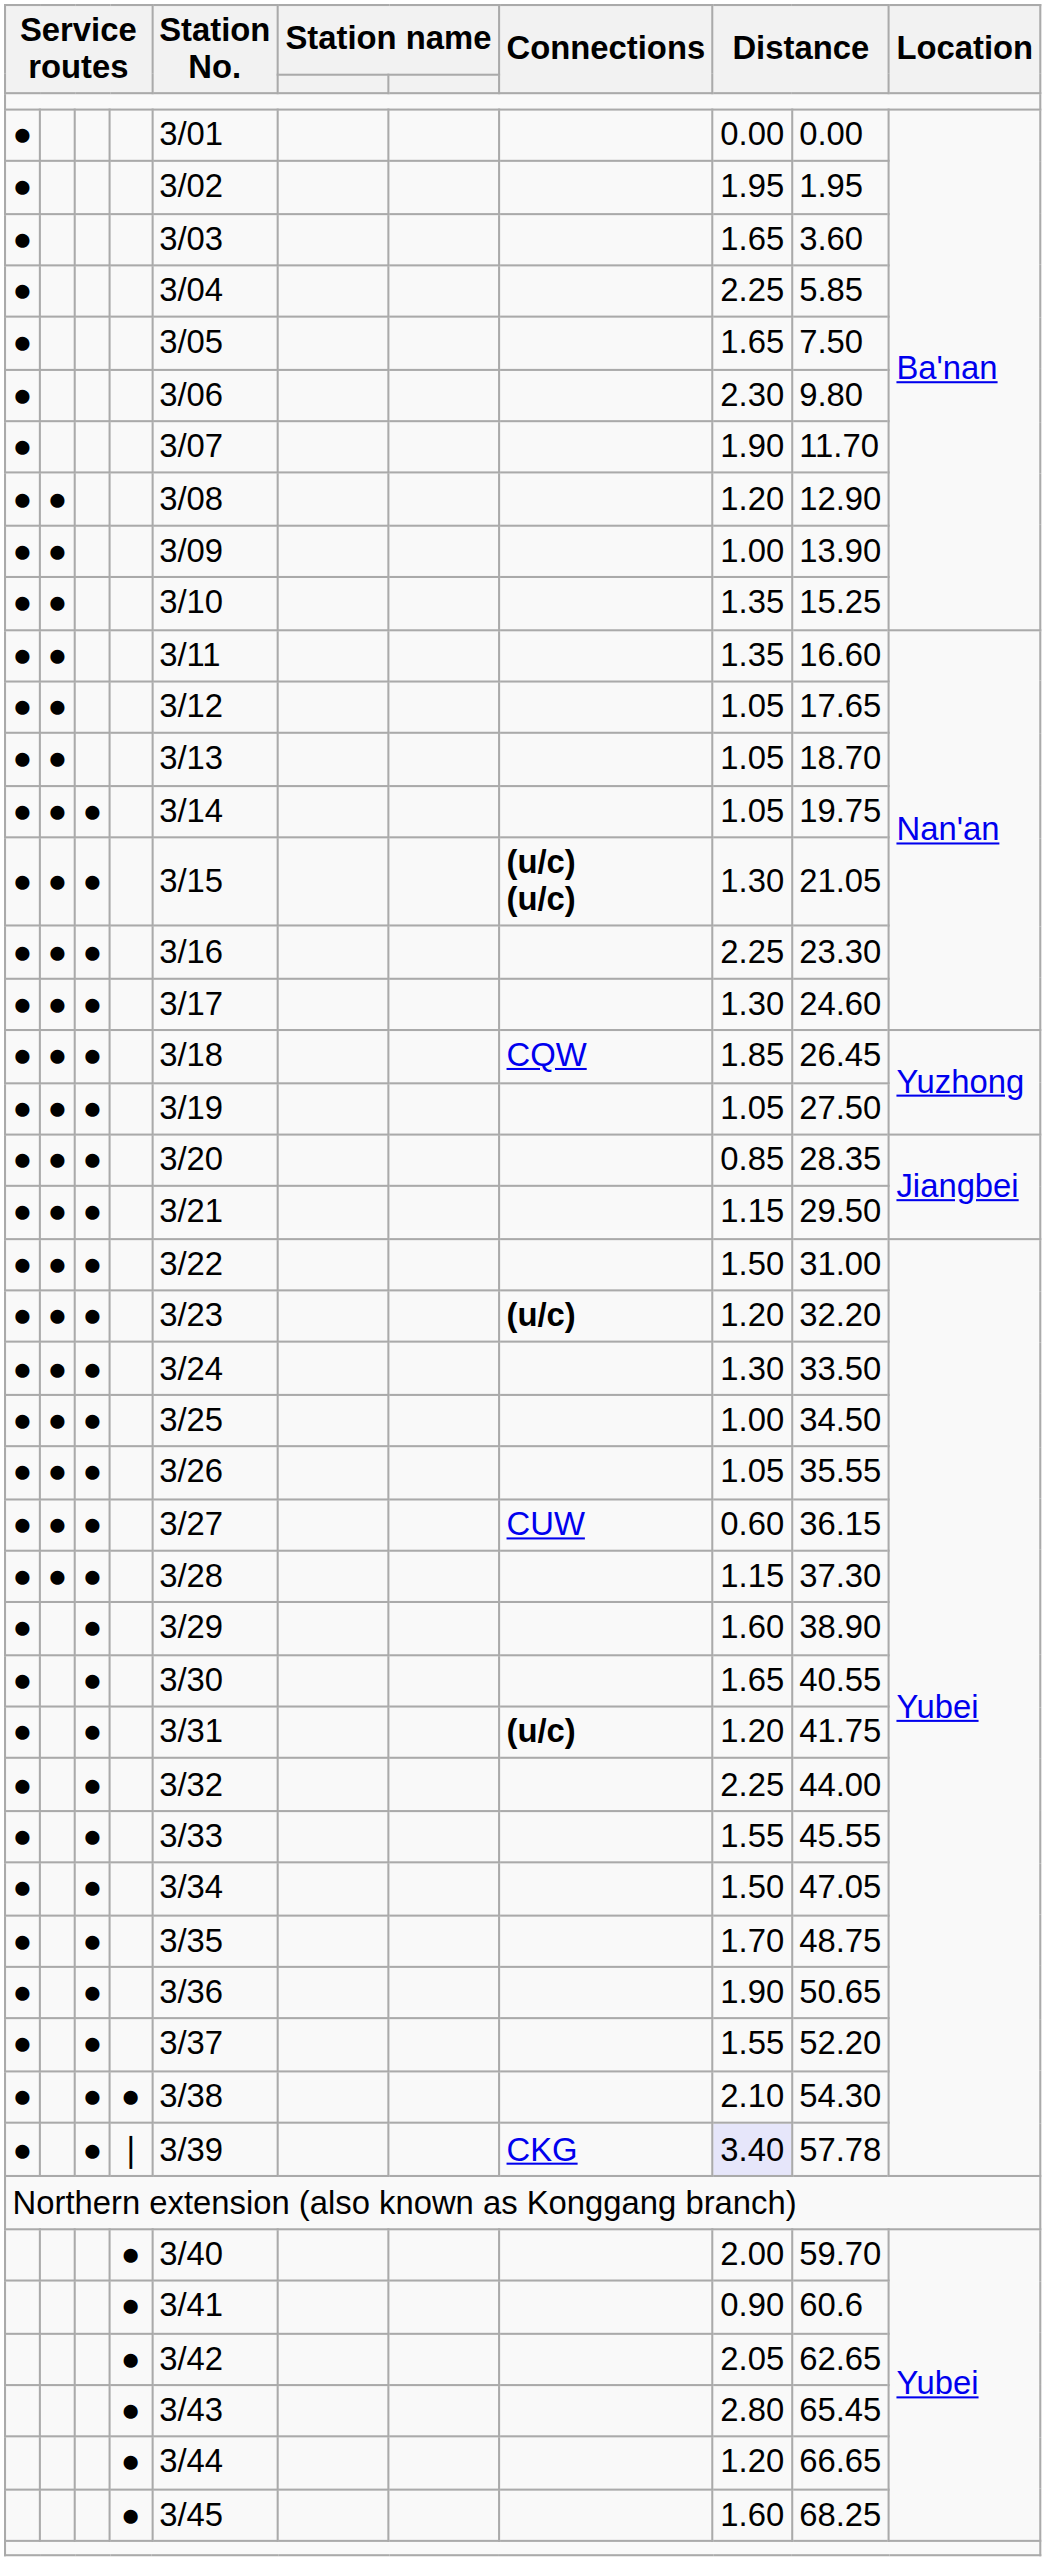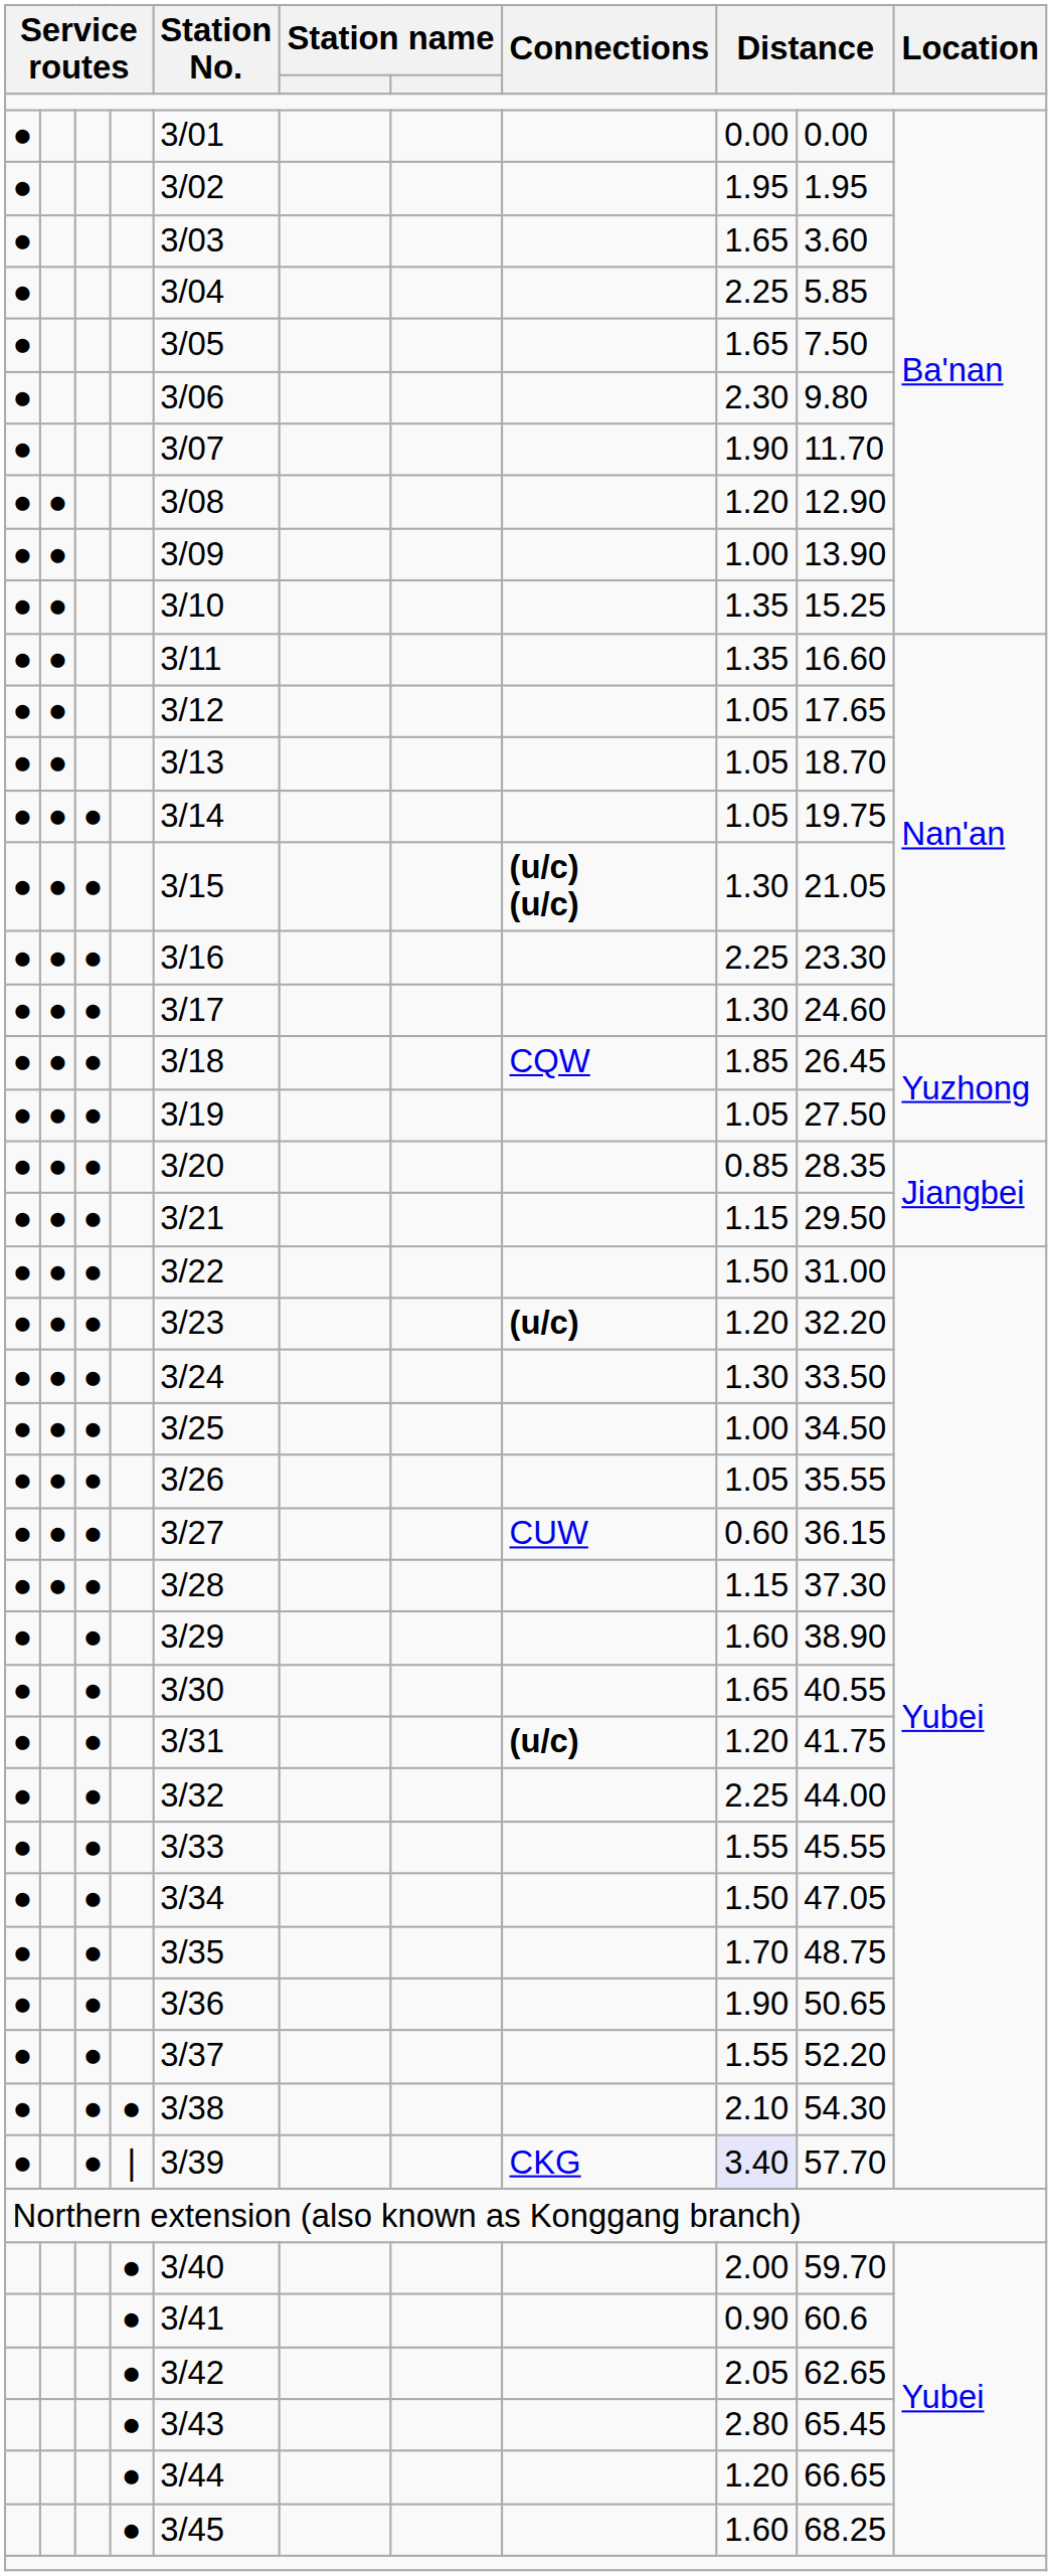❘ | column 10: 57.78 -> 57.70
